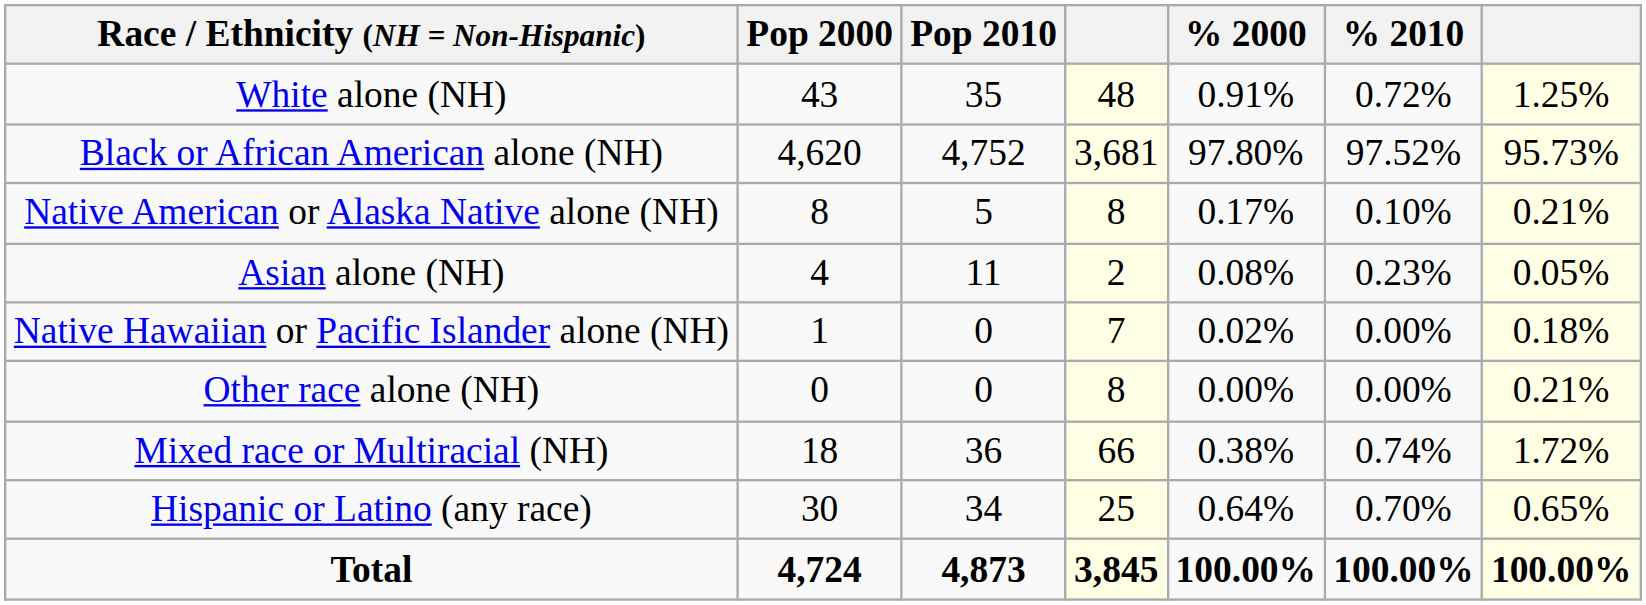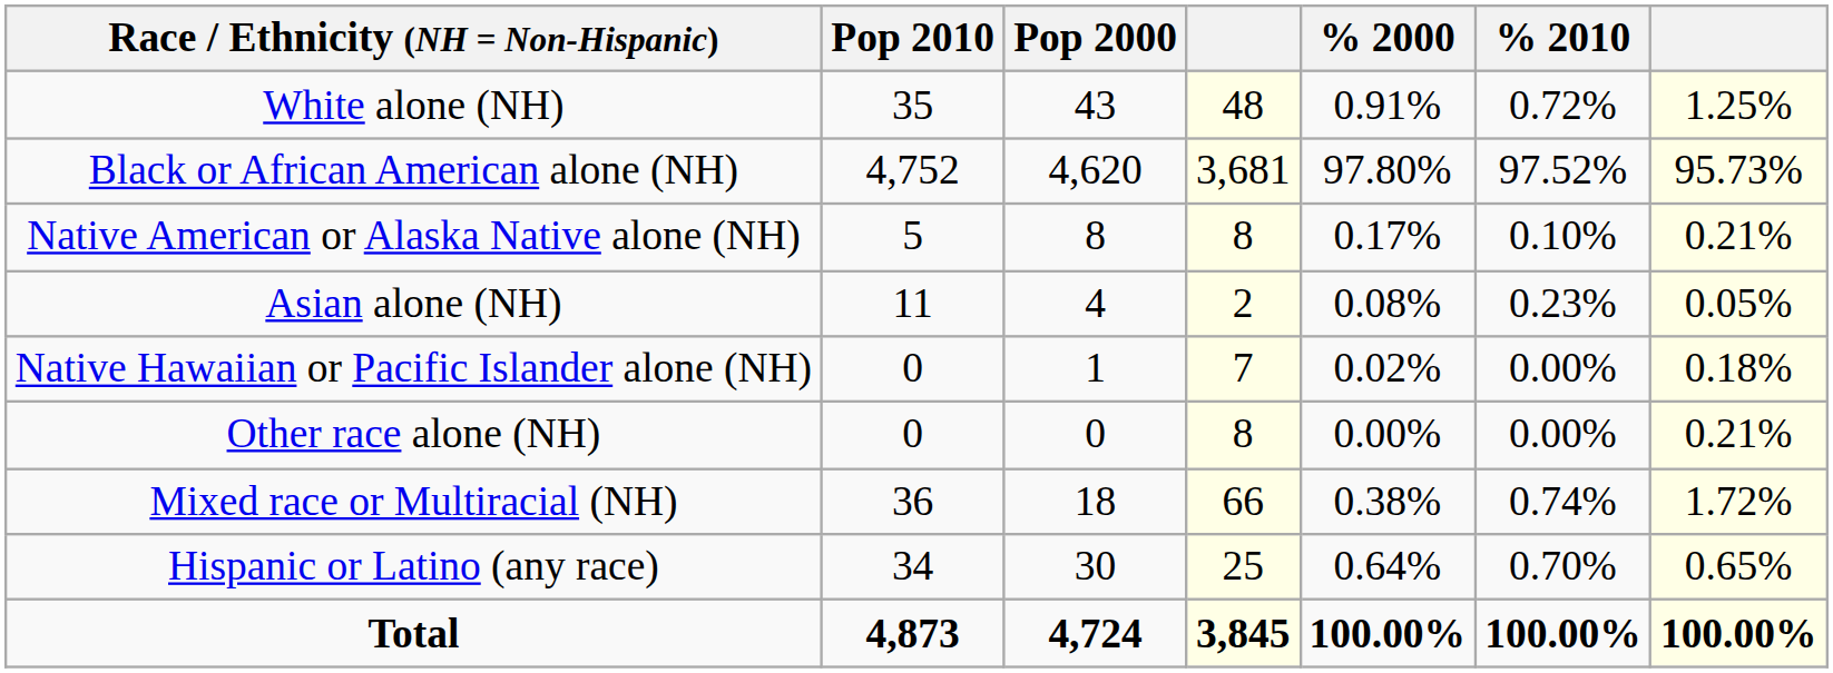columns swapped: Pop 2000 <-> Pop 2010
